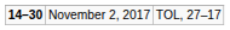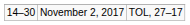November 2, 2017 | column 1: bold -> normal
